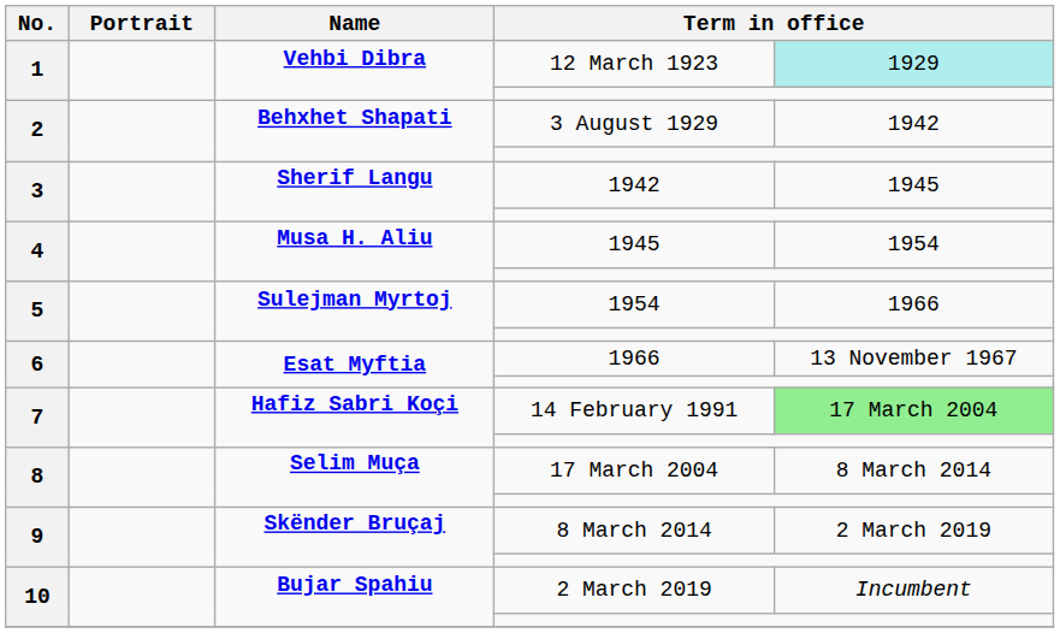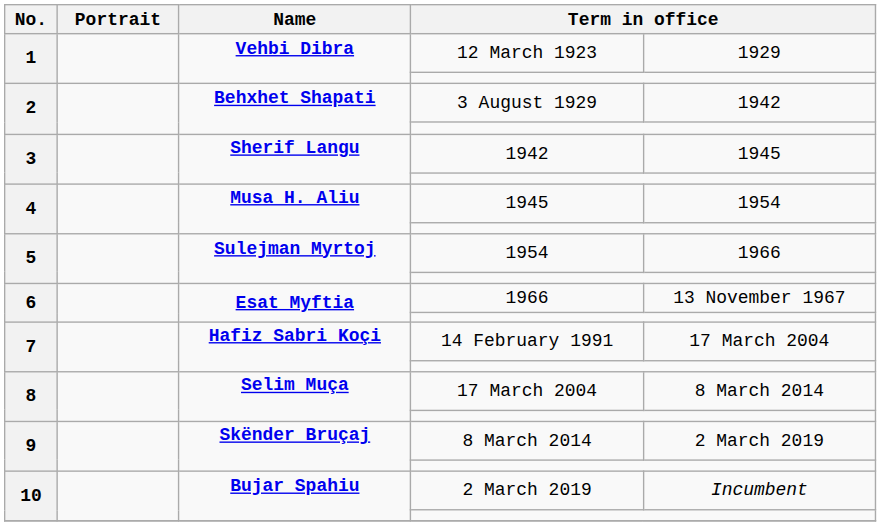12 March 1923 | column 5: paleturquoise background -> no background
14 February 1991 | column 5: lightgreen background -> no background
